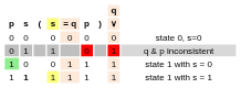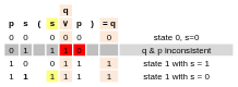columns swapped: q / ∨ <-> = q
row 5 | column 1: lightgreen background -> no background
row 5 | column 9: state 1 with s = 0 -> state 1 with s = 1
row 6 | column 9: state 1 with s = 1 -> state 1 with s = 0
